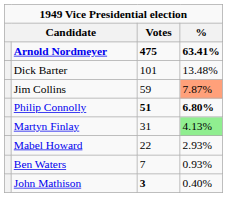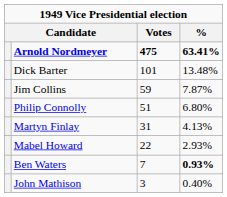Jim Collins | %: lightsalmon background -> no background
Philip Connolly | Votes: bold -> normal
Philip Connolly | %: bold -> normal
Martyn Finlay | %: lightgreen background -> no background
Ben Waters | %: normal -> bold
John Mathison | Votes: bold -> normal
